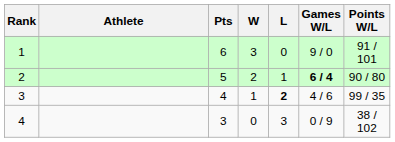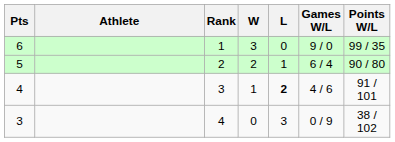columns swapped: Rank <-> Pts
row 2 | Points W/L: 91 / 101 -> 99 / 35
row 3 | Games W/L: bold -> normal
row 4 | Points W/L: 99 / 35 -> 91 / 101
